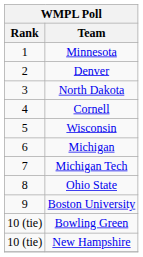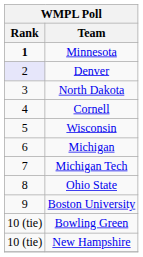Minnesota | Rank: normal -> bold
Denver | Rank: no background -> lavender background
